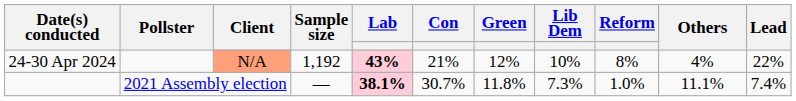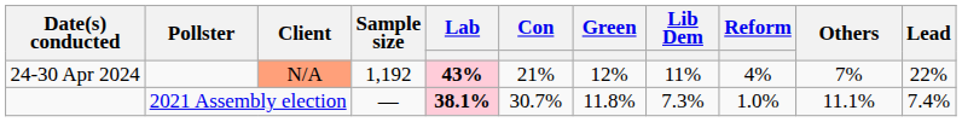24-30 Apr 2024 | Lib Dem: 10% -> 11%
24-30 Apr 2024 | Reform: 8% -> 4%
24-30 Apr 2024 | Others: 4% -> 7%
